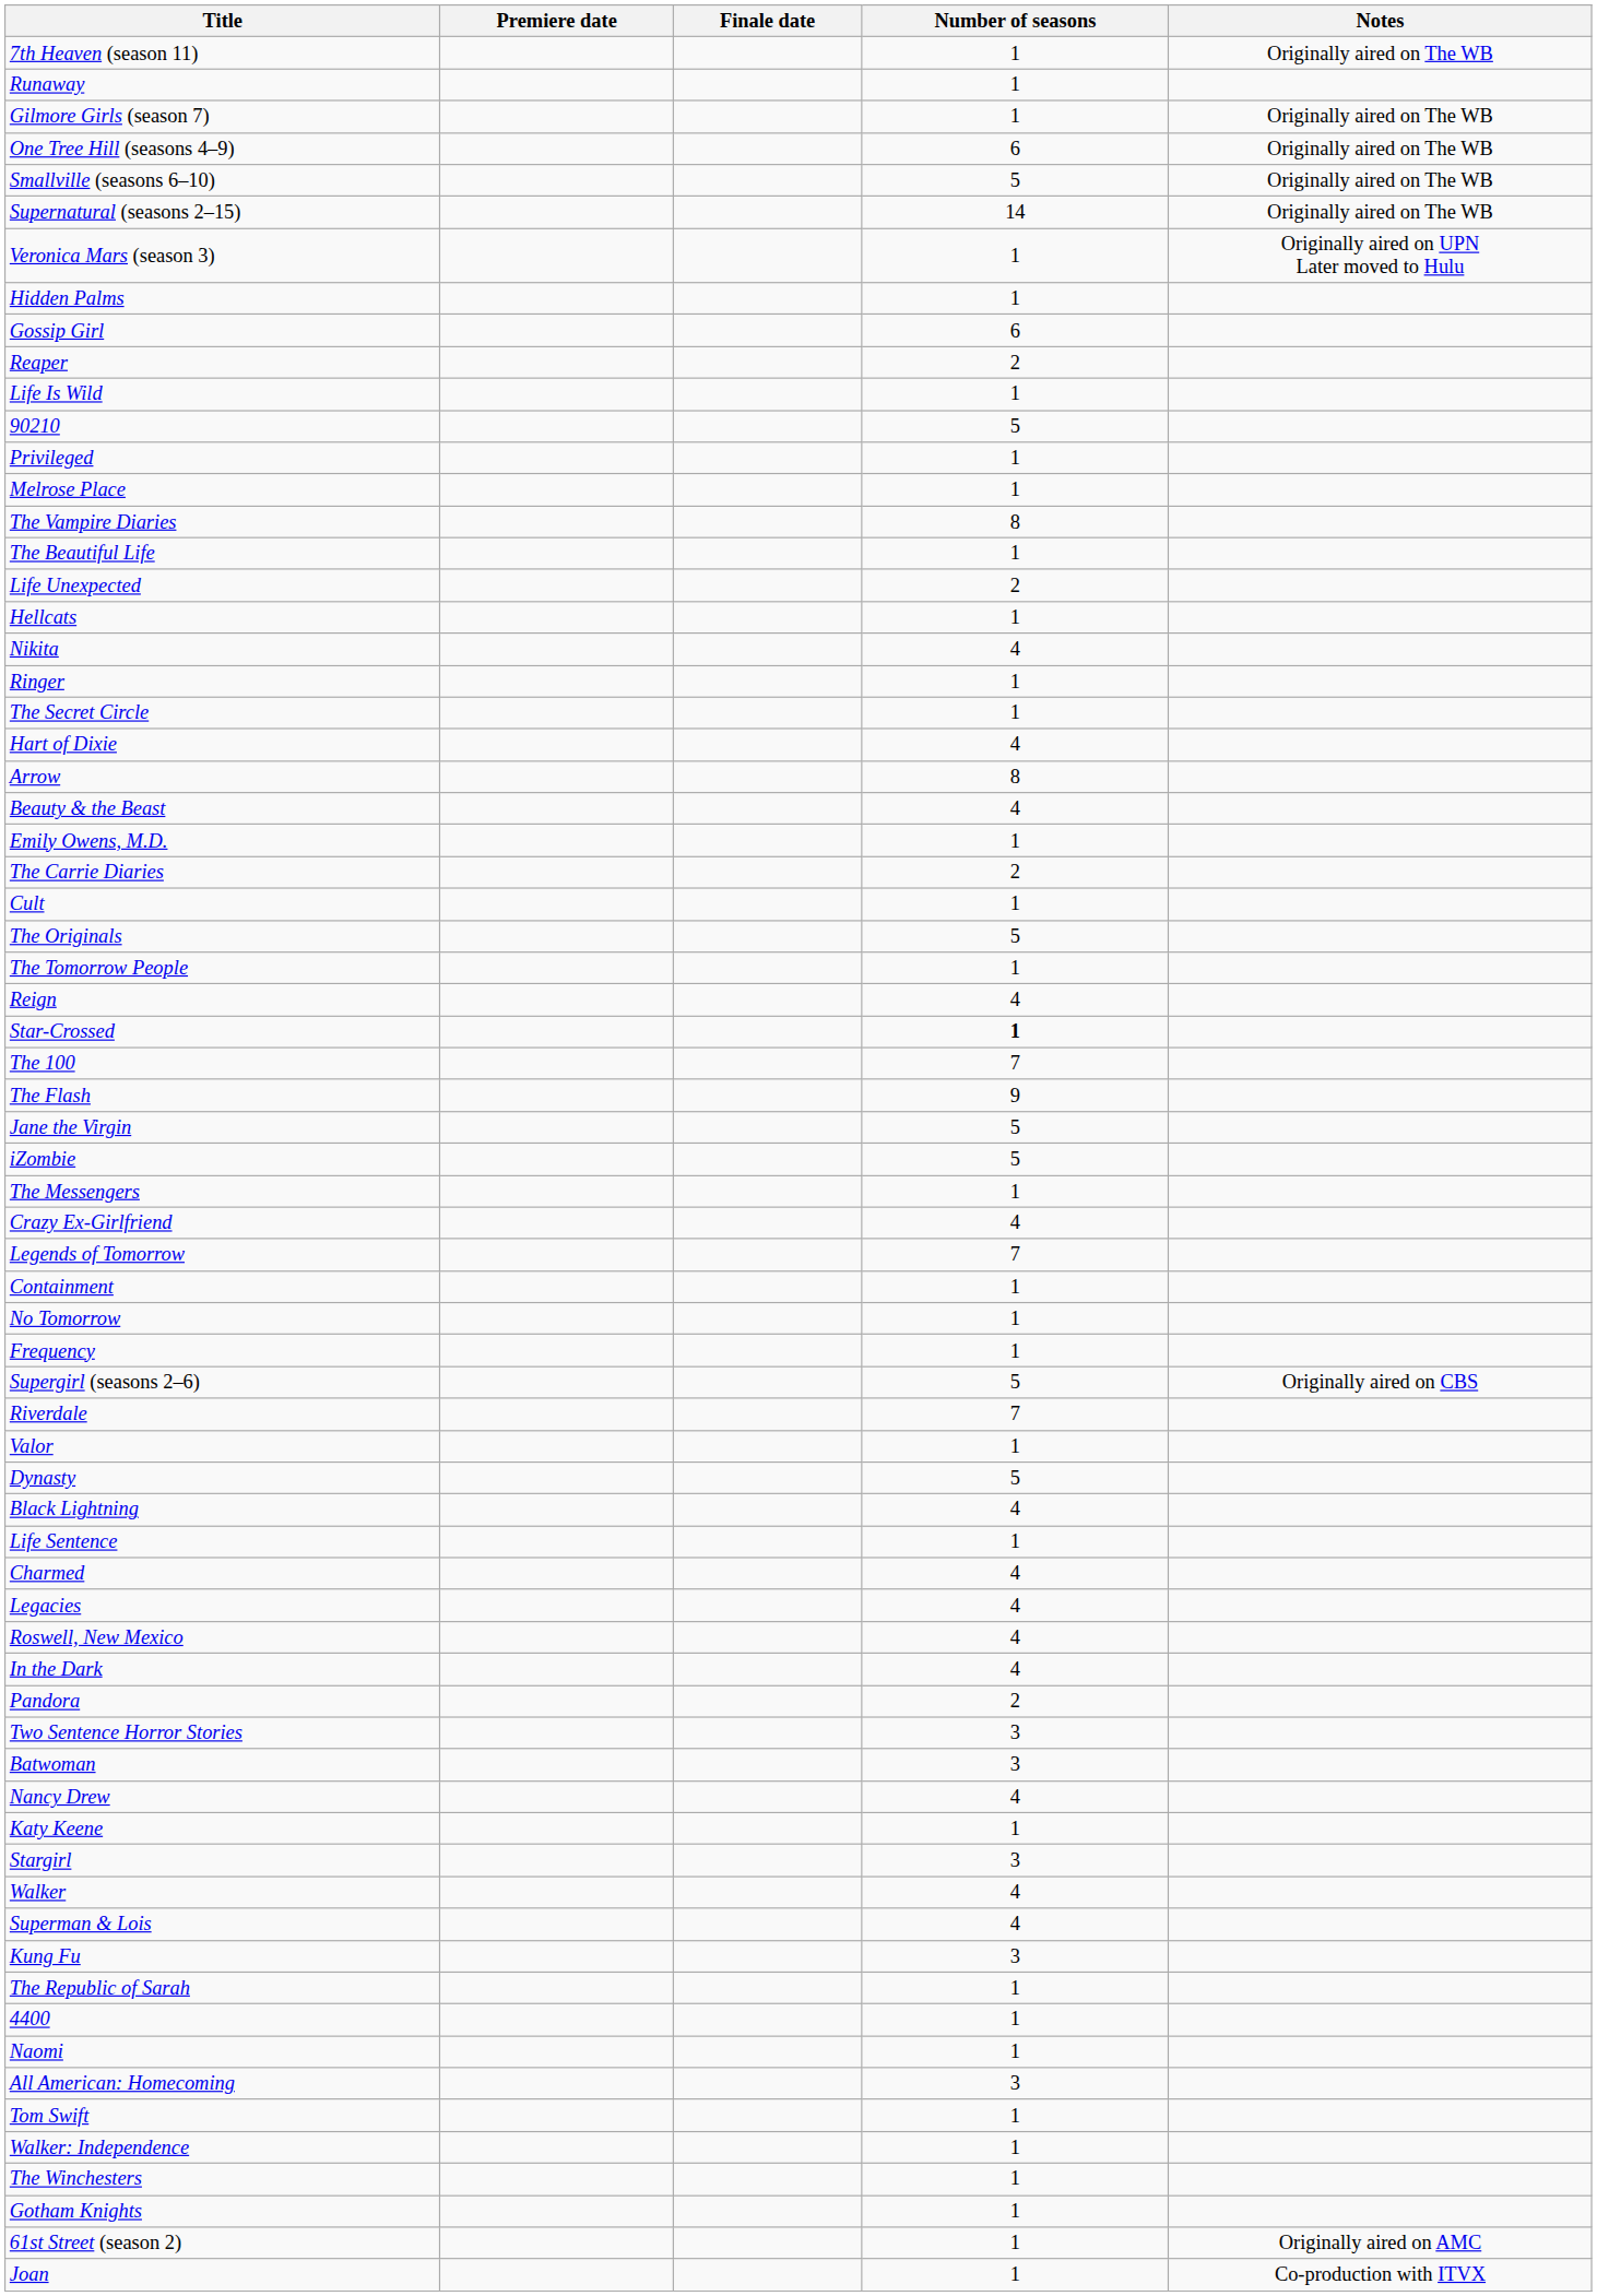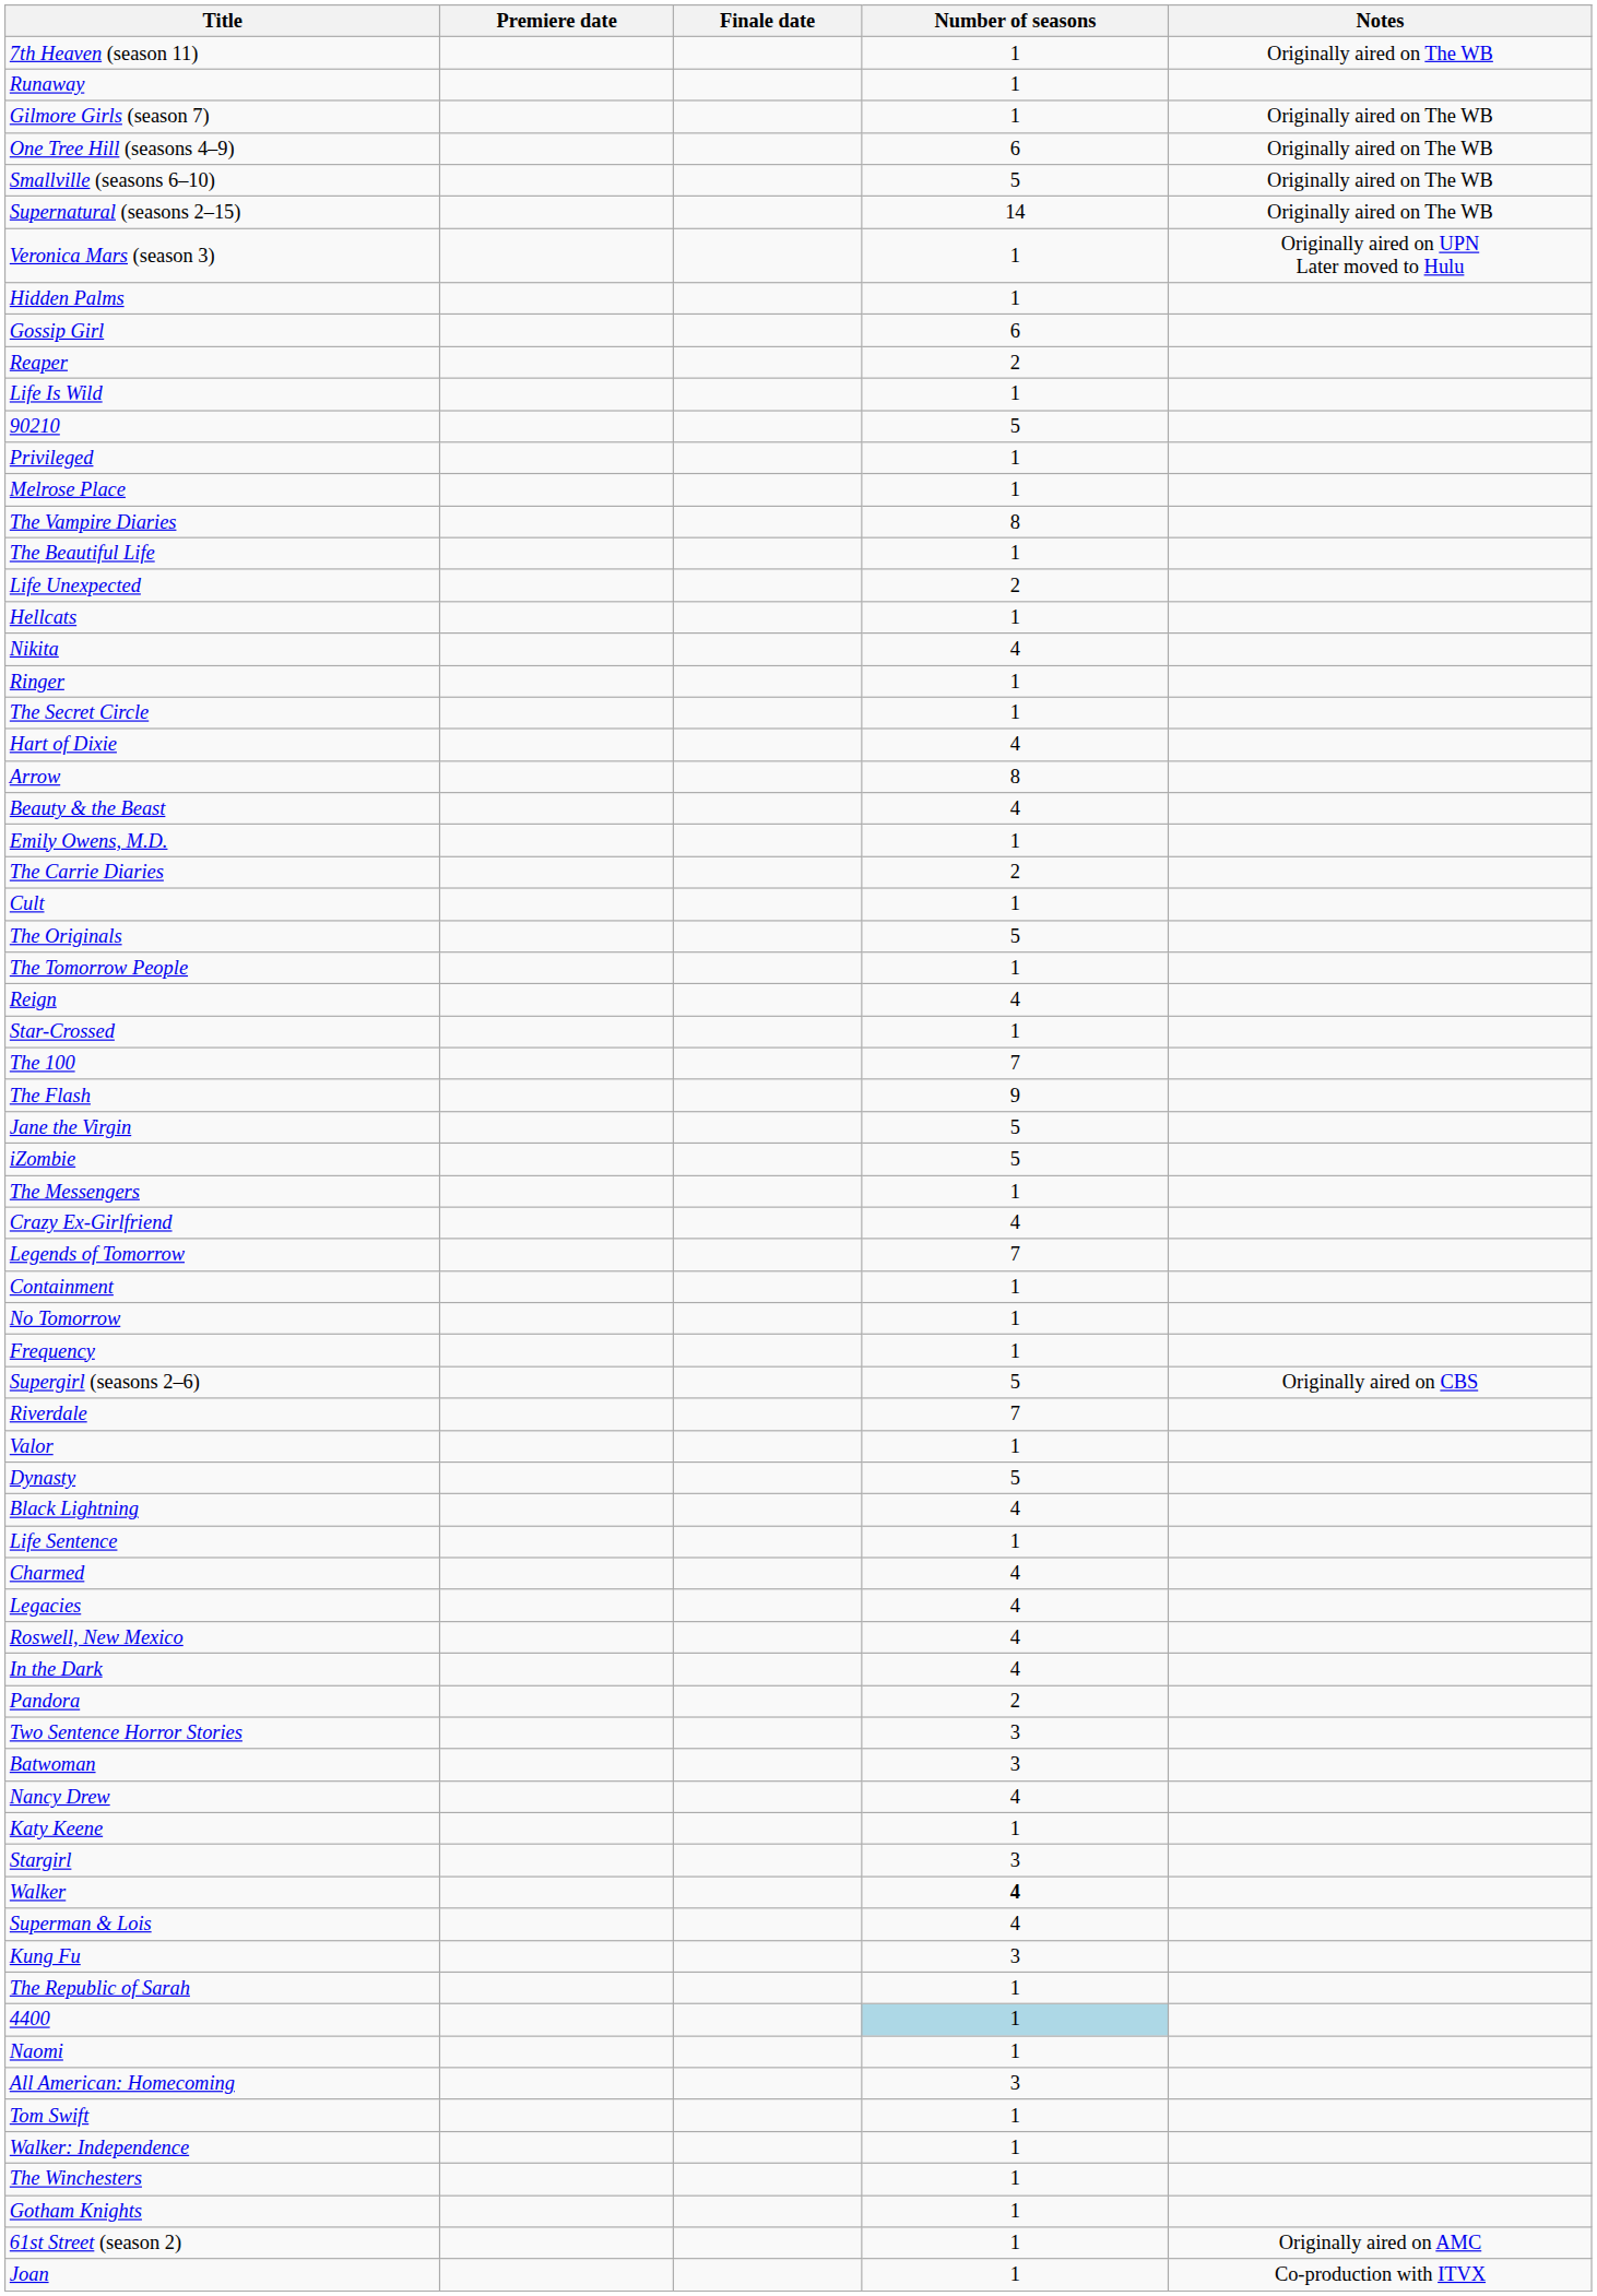Star-Crossed | Number of seasons: bold -> normal
Walker | Number of seasons: normal -> bold
4400 | Number of seasons: no background -> lightblue background
